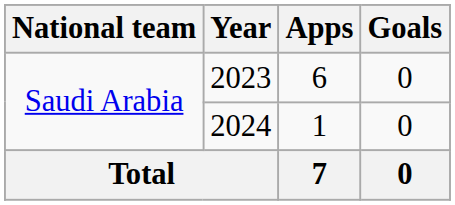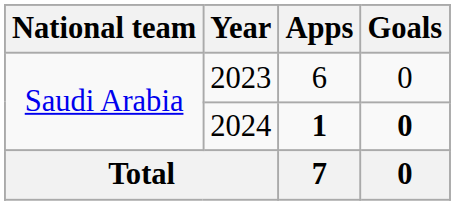2024 | Apps: normal -> bold
2024 | Goals: normal -> bold
